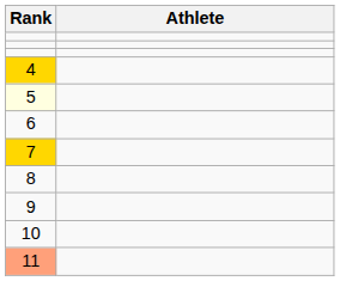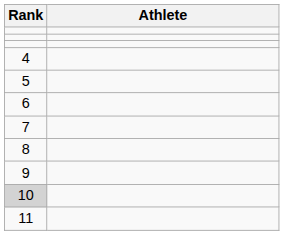row 5 | Rank: gold background -> no background
row 6 | Rank: lightyellow background -> no background
row 8 | Rank: gold background -> no background
row 11 | Rank: no background -> lightgrey background
row 12 | Rank: lightsalmon background -> no background
